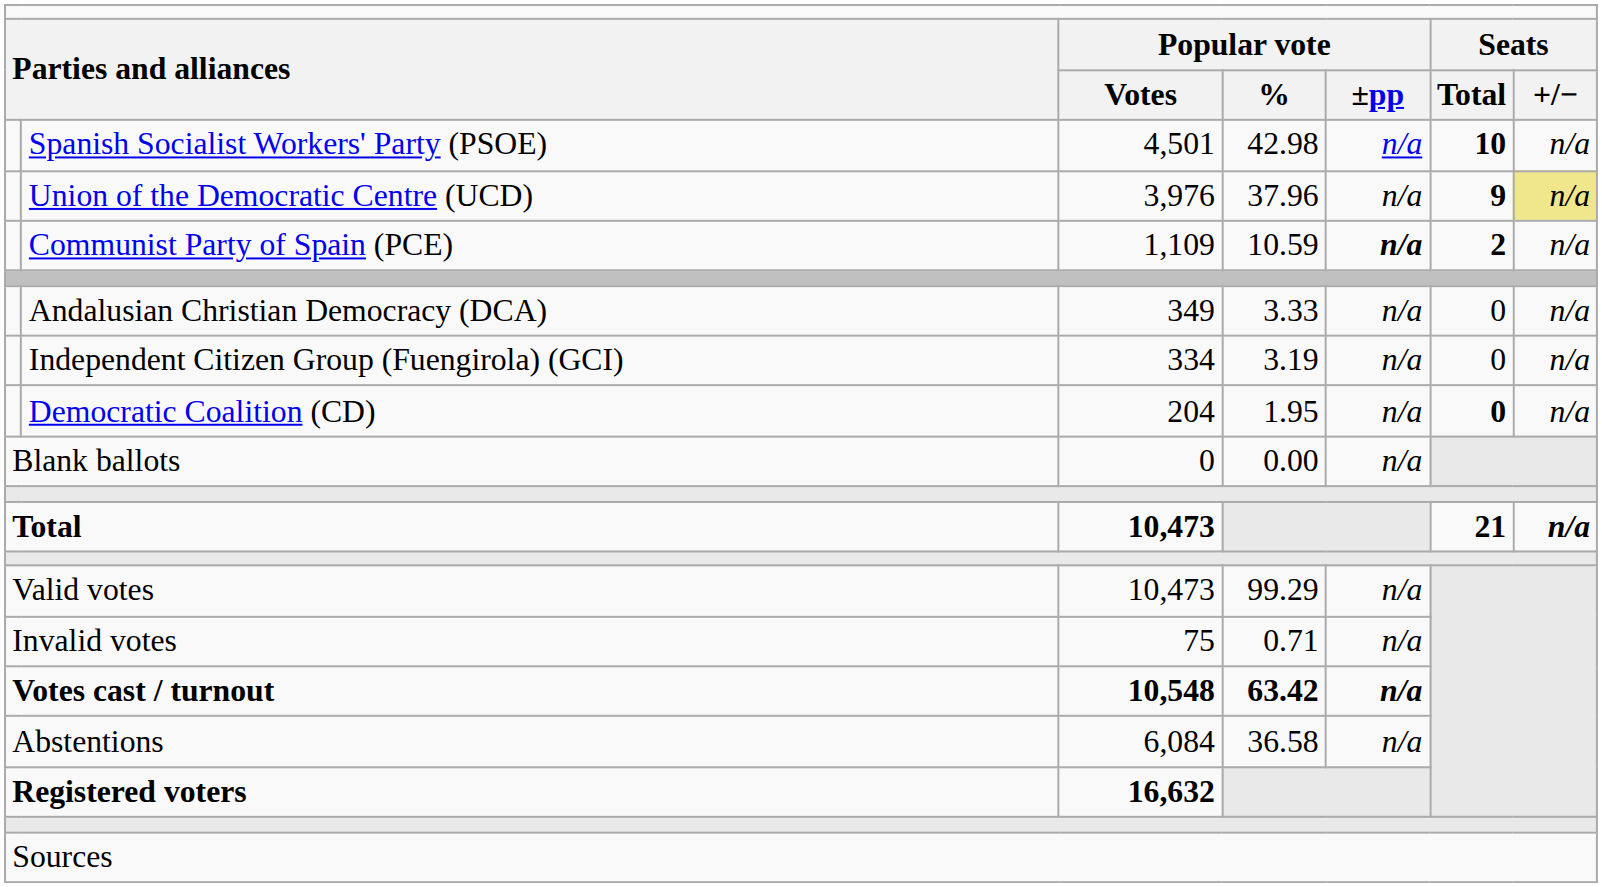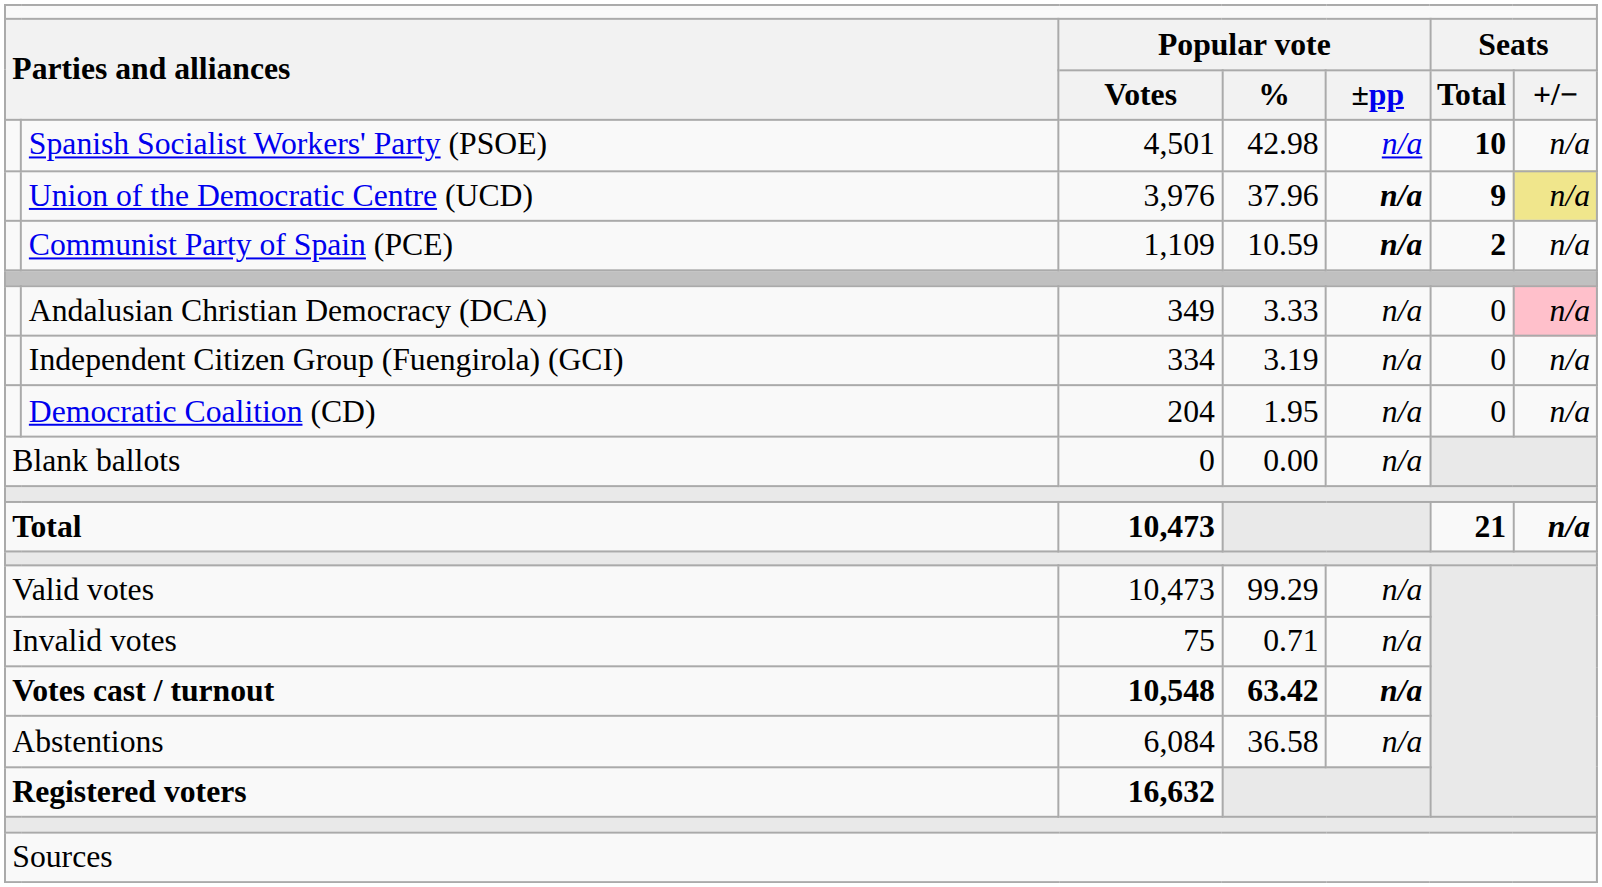Union of the Democratic Centre (UCD) | column 5: normal -> bold
Andalusian Christian Democracy (DCA) | column 7: no background -> pink background
Democratic Coalition (CD) | column 6: bold -> normal
